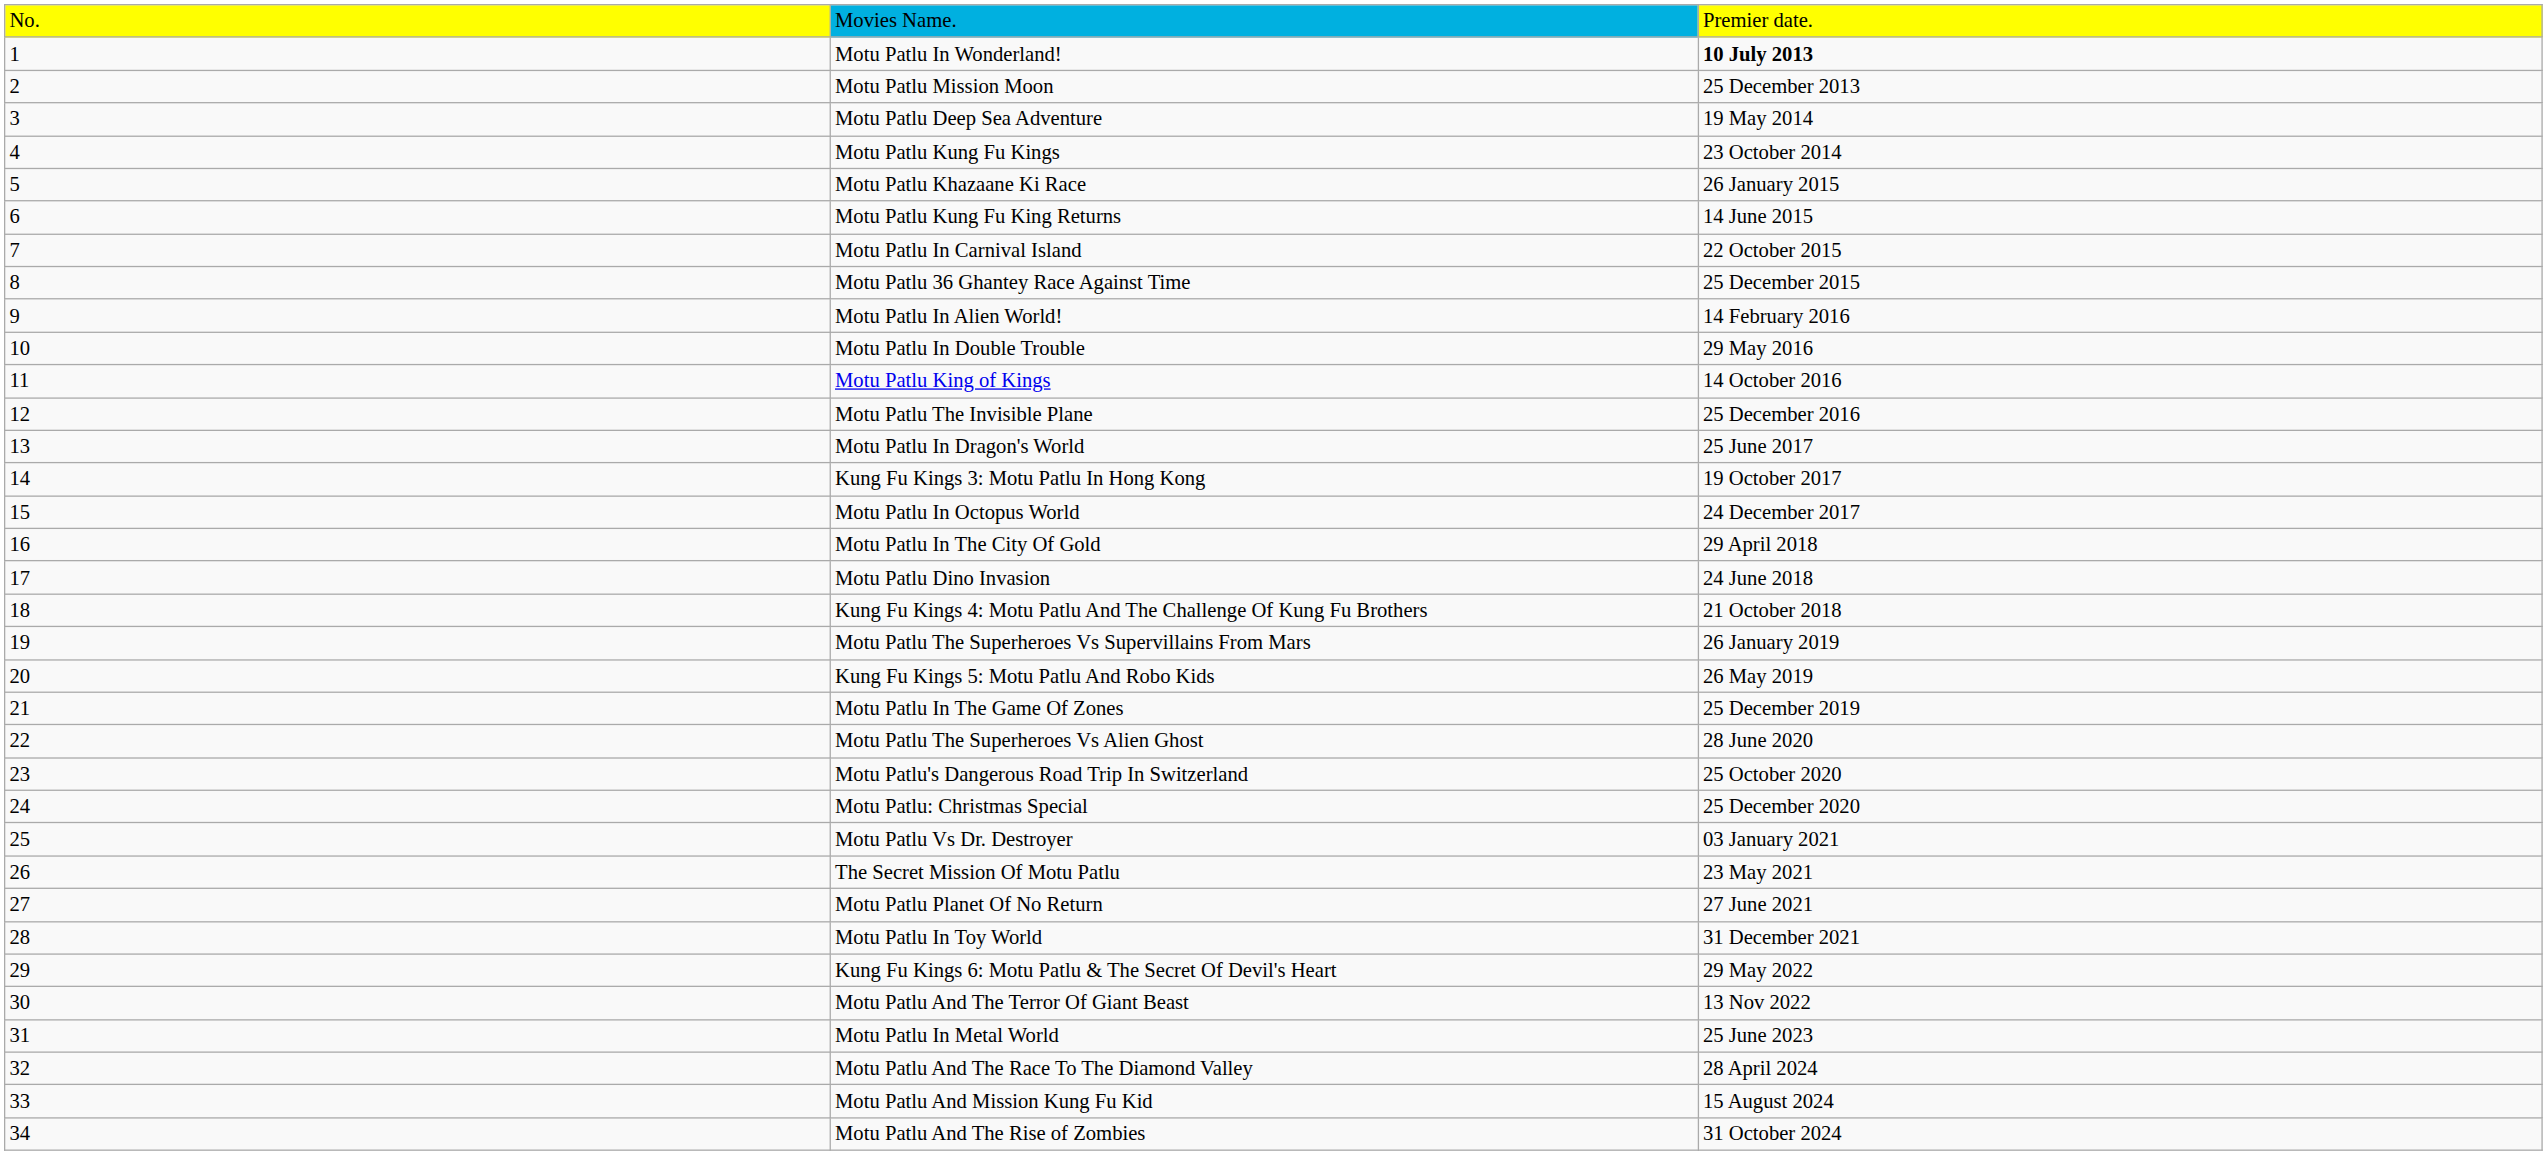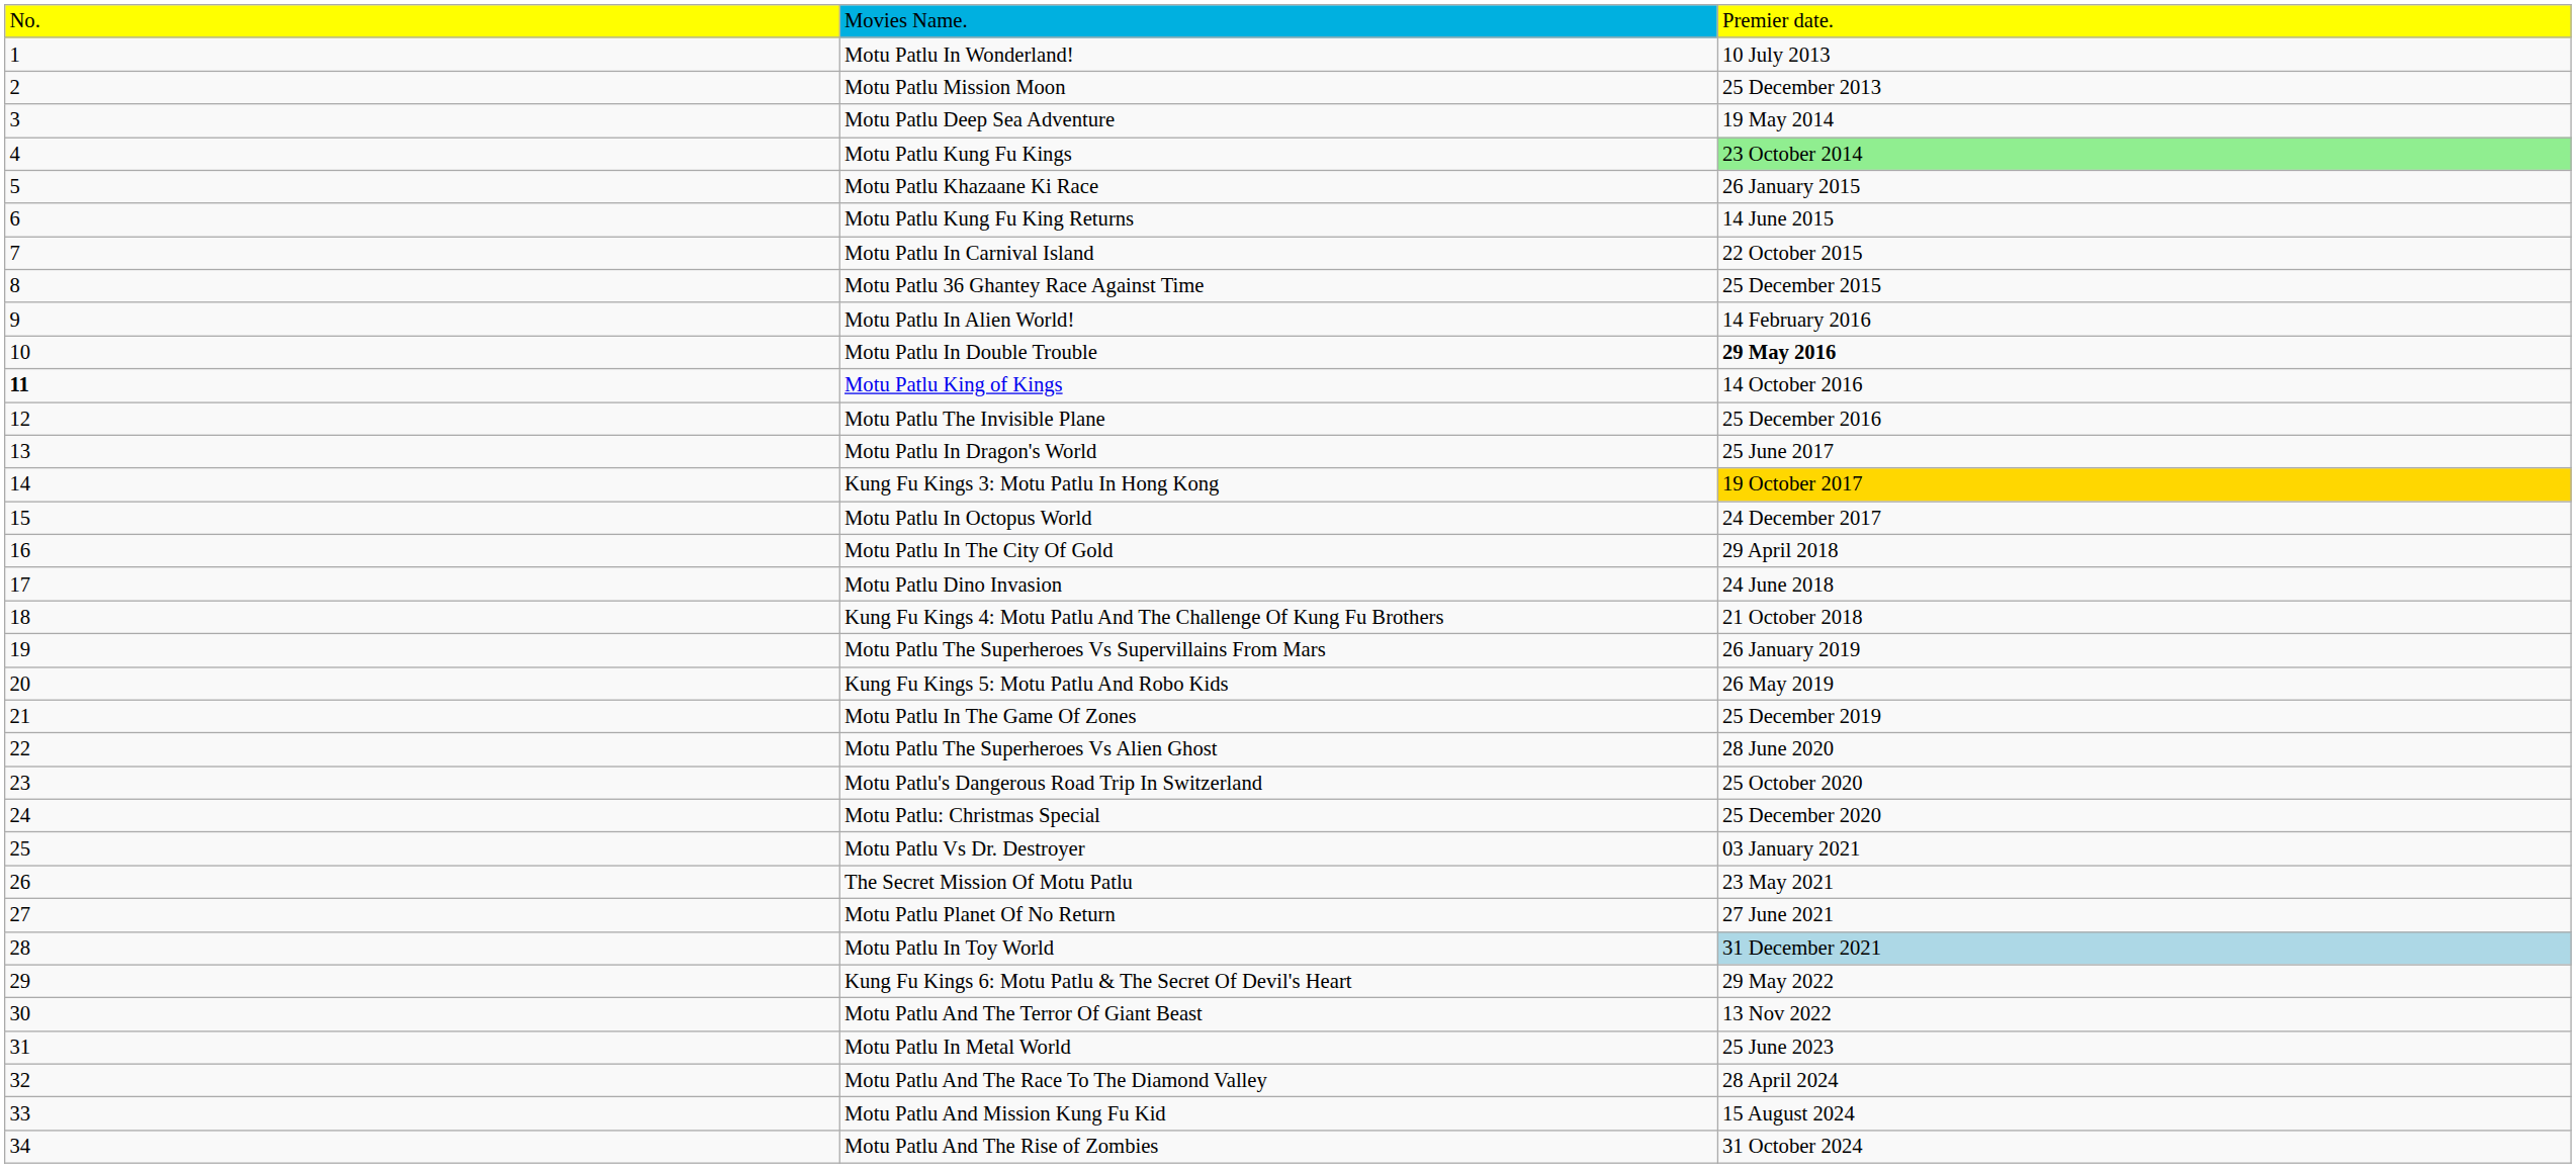Motu Patlu In Wonderland! | column 3: bold -> normal
Motu Patlu Kung Fu Kings | column 3: no background -> lightgreen background
Motu Patlu In Double Trouble | column 3: normal -> bold
Motu Patlu King of Kings | column 1: normal -> bold
Kung Fu Kings 3: Motu Patlu In Hong Kong | column 3: no background -> gold background
Motu Patlu In Toy World | column 3: no background -> lightblue background
